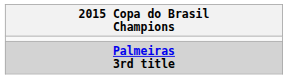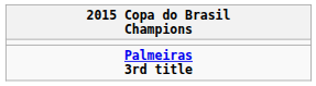row 3 | column 1: lightgrey background -> no background
